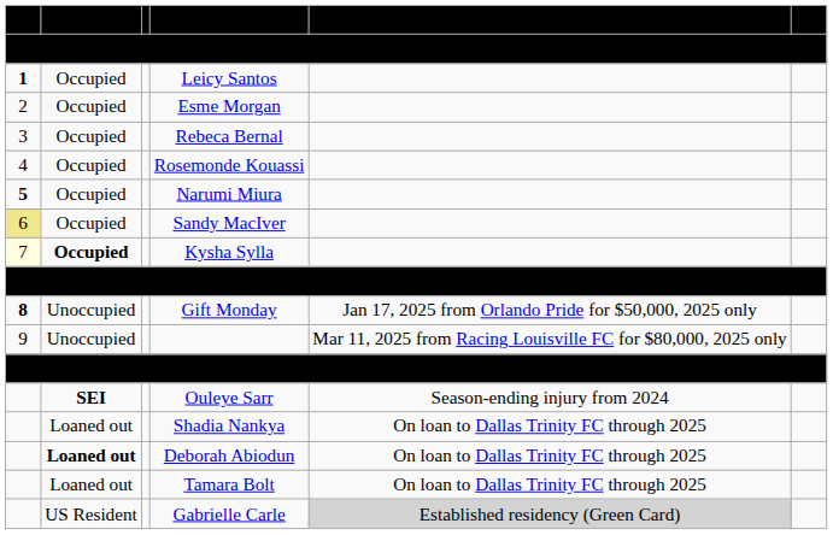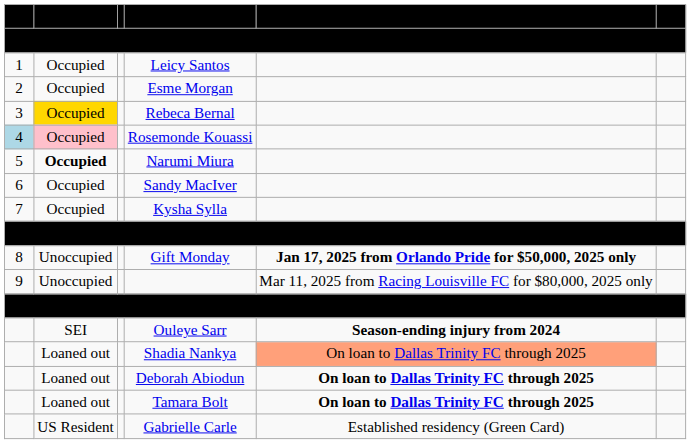Leicy Santos | No.: bold -> normal
Rebeca Bernal | Status: no background -> gold background
Rosemonde Kouassi | No.: no background -> lightblue background
Rosemonde Kouassi | Status: no background -> pink background
Narumi Miura | No.: bold -> normal
Narumi Miura | Status: normal -> bold
Sandy MacIver | No.: khaki background -> no background
Kysha Sylla | No.: lightyellow background -> no background
Kysha Sylla | Status: bold -> normal
Gift Monday | No.: bold -> normal
Gift Monday | Player/Slot Notes: normal -> bold
Ouleye Sarr | Status: bold -> normal
Ouleye Sarr | Player/Slot Notes: normal -> bold
Shadia Nankya | Player/Slot Notes: no background -> lightsalmon background
Deborah Abiodun | Status: bold -> normal
Deborah Abiodun | Player/Slot Notes: normal -> bold
Tamara Bolt | Player/Slot Notes: normal -> bold
Gabrielle Carle | Player/Slot Notes: lightgrey background -> no background
